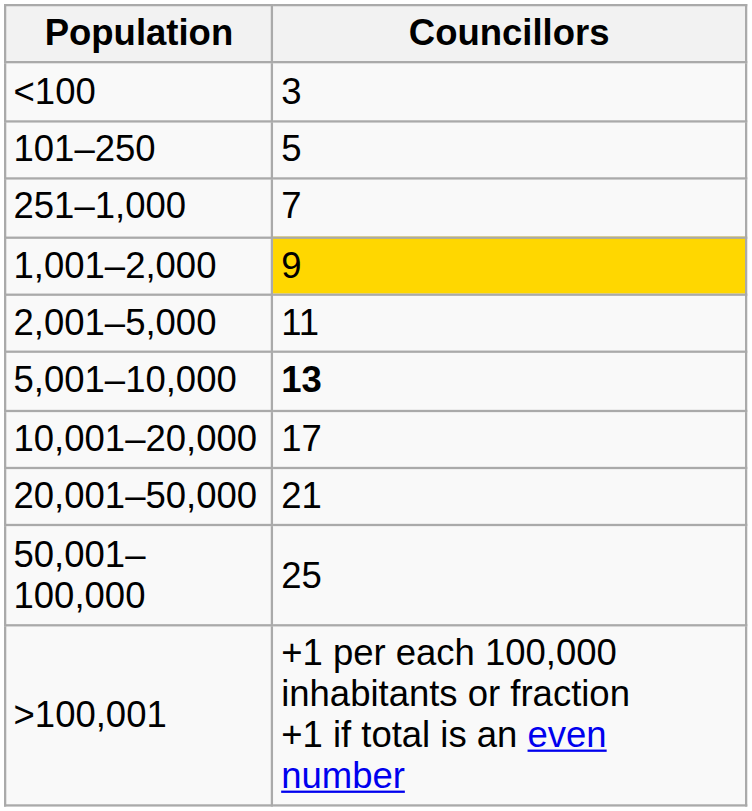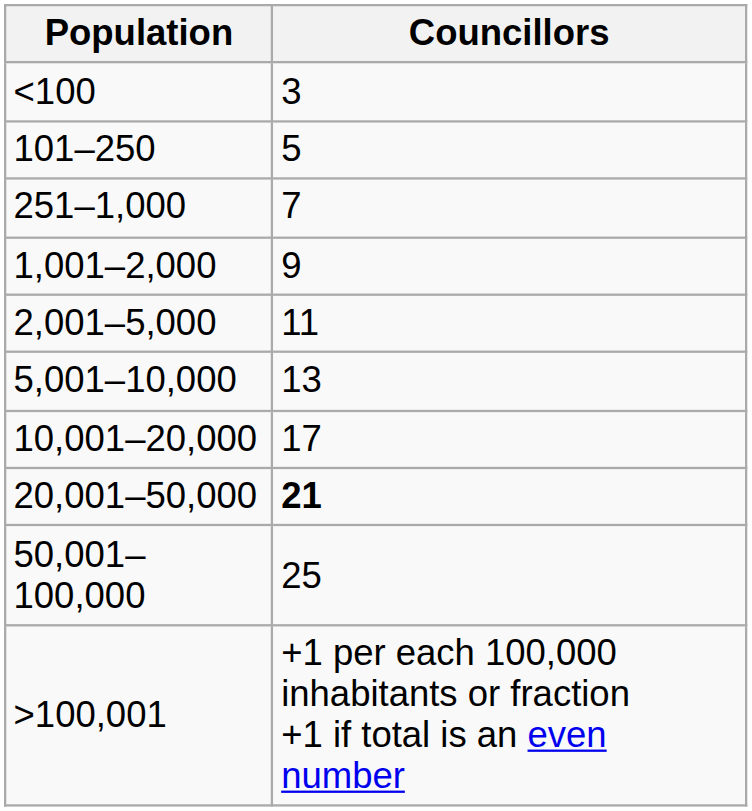1,001–2,000 | Councillors: gold background -> no background
5,001–10,000 | Councillors: bold -> normal
20,001–50,000 | Councillors: normal -> bold
